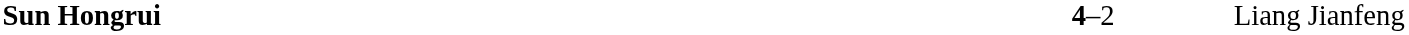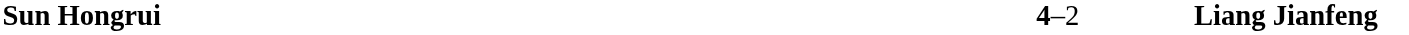Sun Hongrui | column 3: normal -> bold
